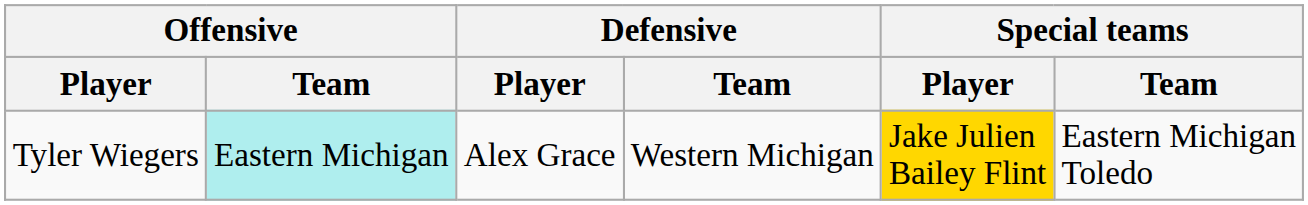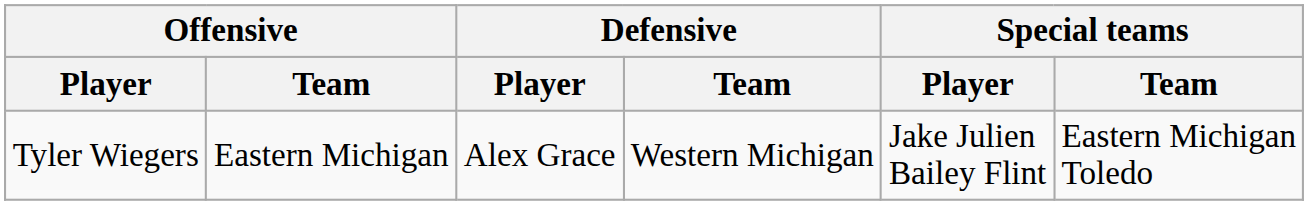Tyler Wiegers | Offensive / Team: paleturquoise background -> no background
Tyler Wiegers | Special teams / Player: gold background -> no background
